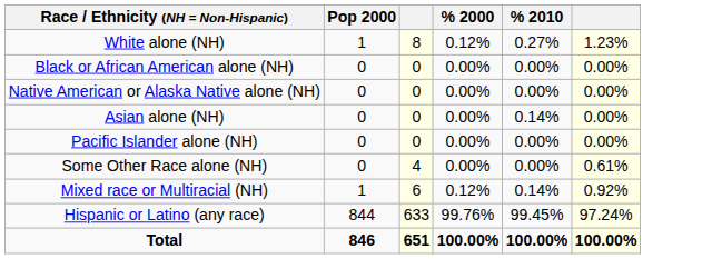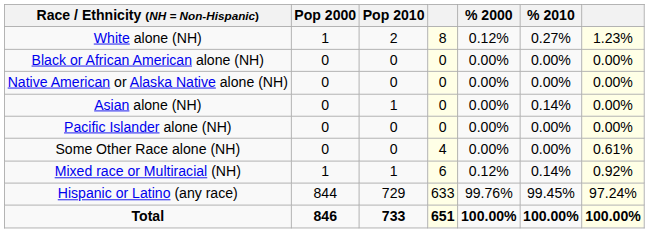+ column: Pop 2010 | 2 | 0 | 0 | 1 | 0 | 0 | 1 | 729 | 733
